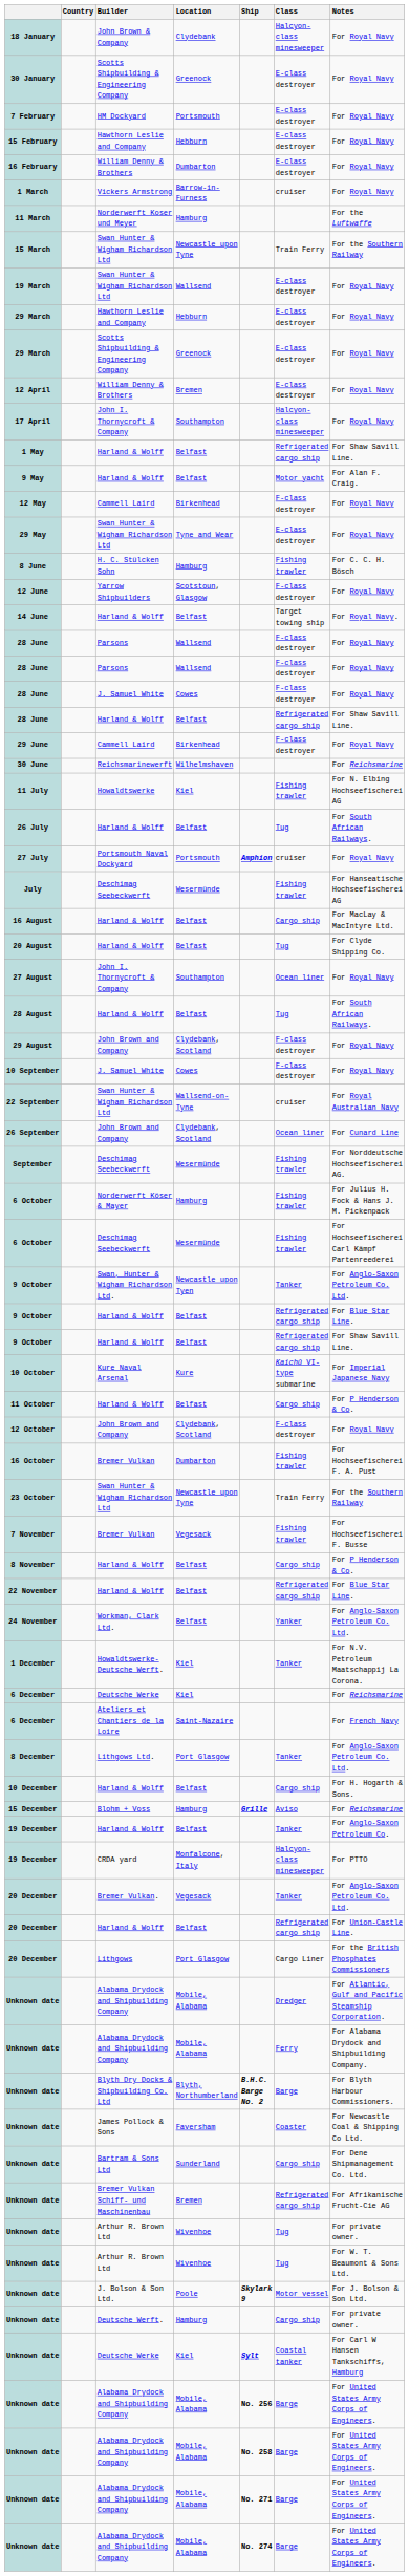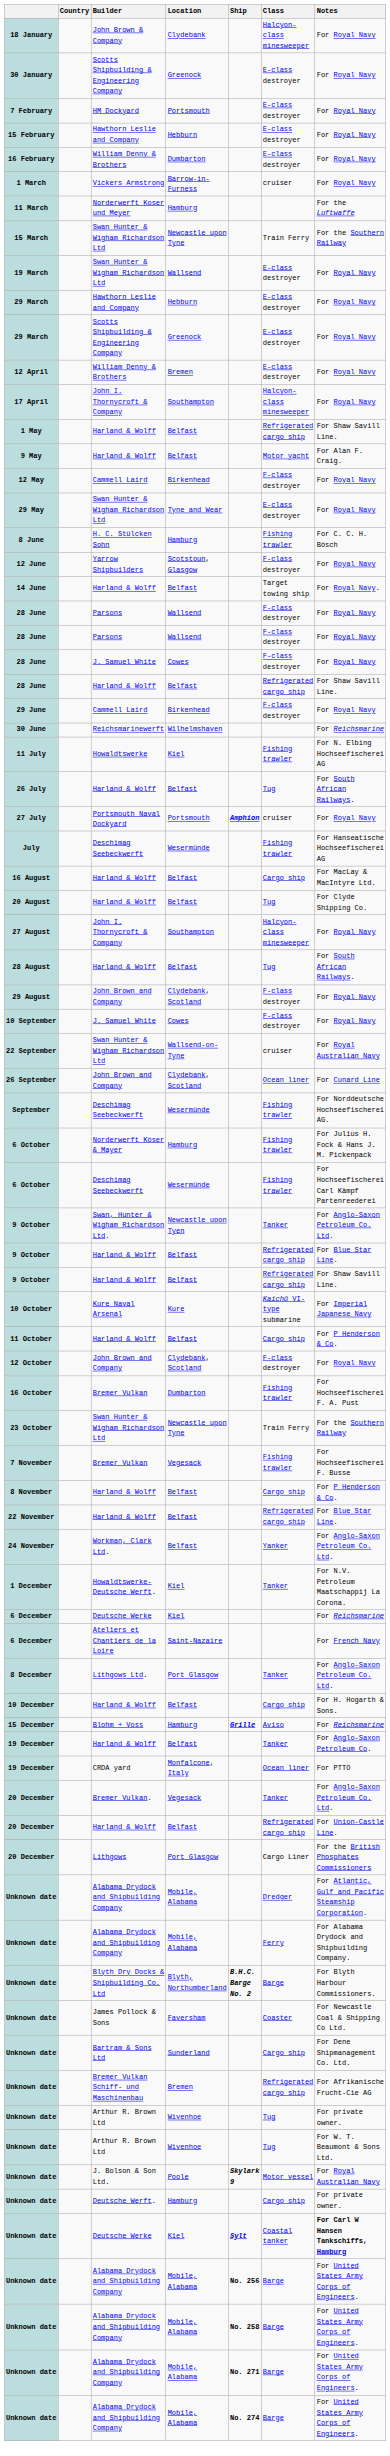27 August | Class: Ocean liner -> Halcyon-class minesweeper
19 December / CRDA yard | Class: Halcyon-class minesweeper -> Ocean liner
Unknown date / J. Bolson & Son Ltd. | Notes: For J. Bolson & Son Ltd. -> For Royal Australian Navy
Unknown date / Deutsche Werke | Notes: normal -> bold
